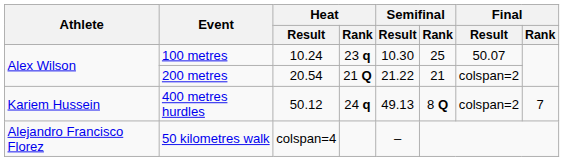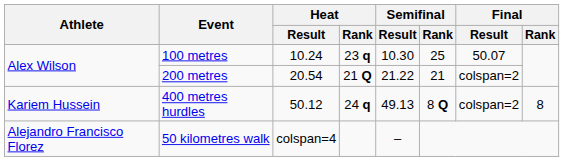400 metres hurdles | Final / Rank: 7 -> 8
